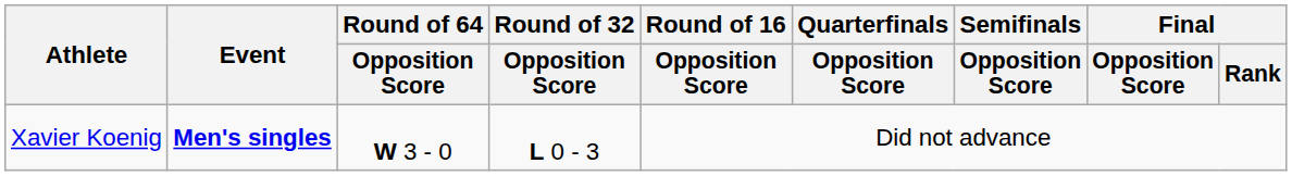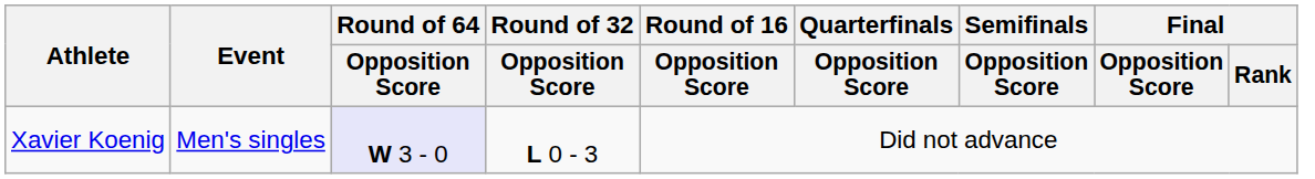Xavier Koenig | Event: bold -> normal
Xavier Koenig | Round of 64 / Opposition Score: no background -> lavender background
